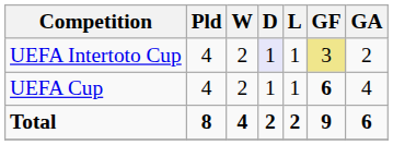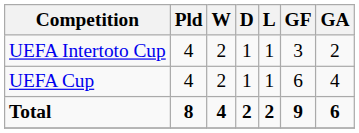UEFA Intertoto Cup | D: lavender background -> no background
UEFA Intertoto Cup | GF: khaki background -> no background
UEFA Cup | GF: bold -> normal
